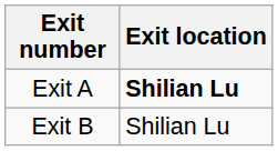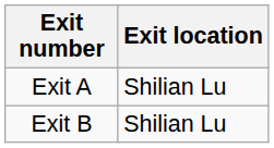Exit A | Exit location: bold -> normal
